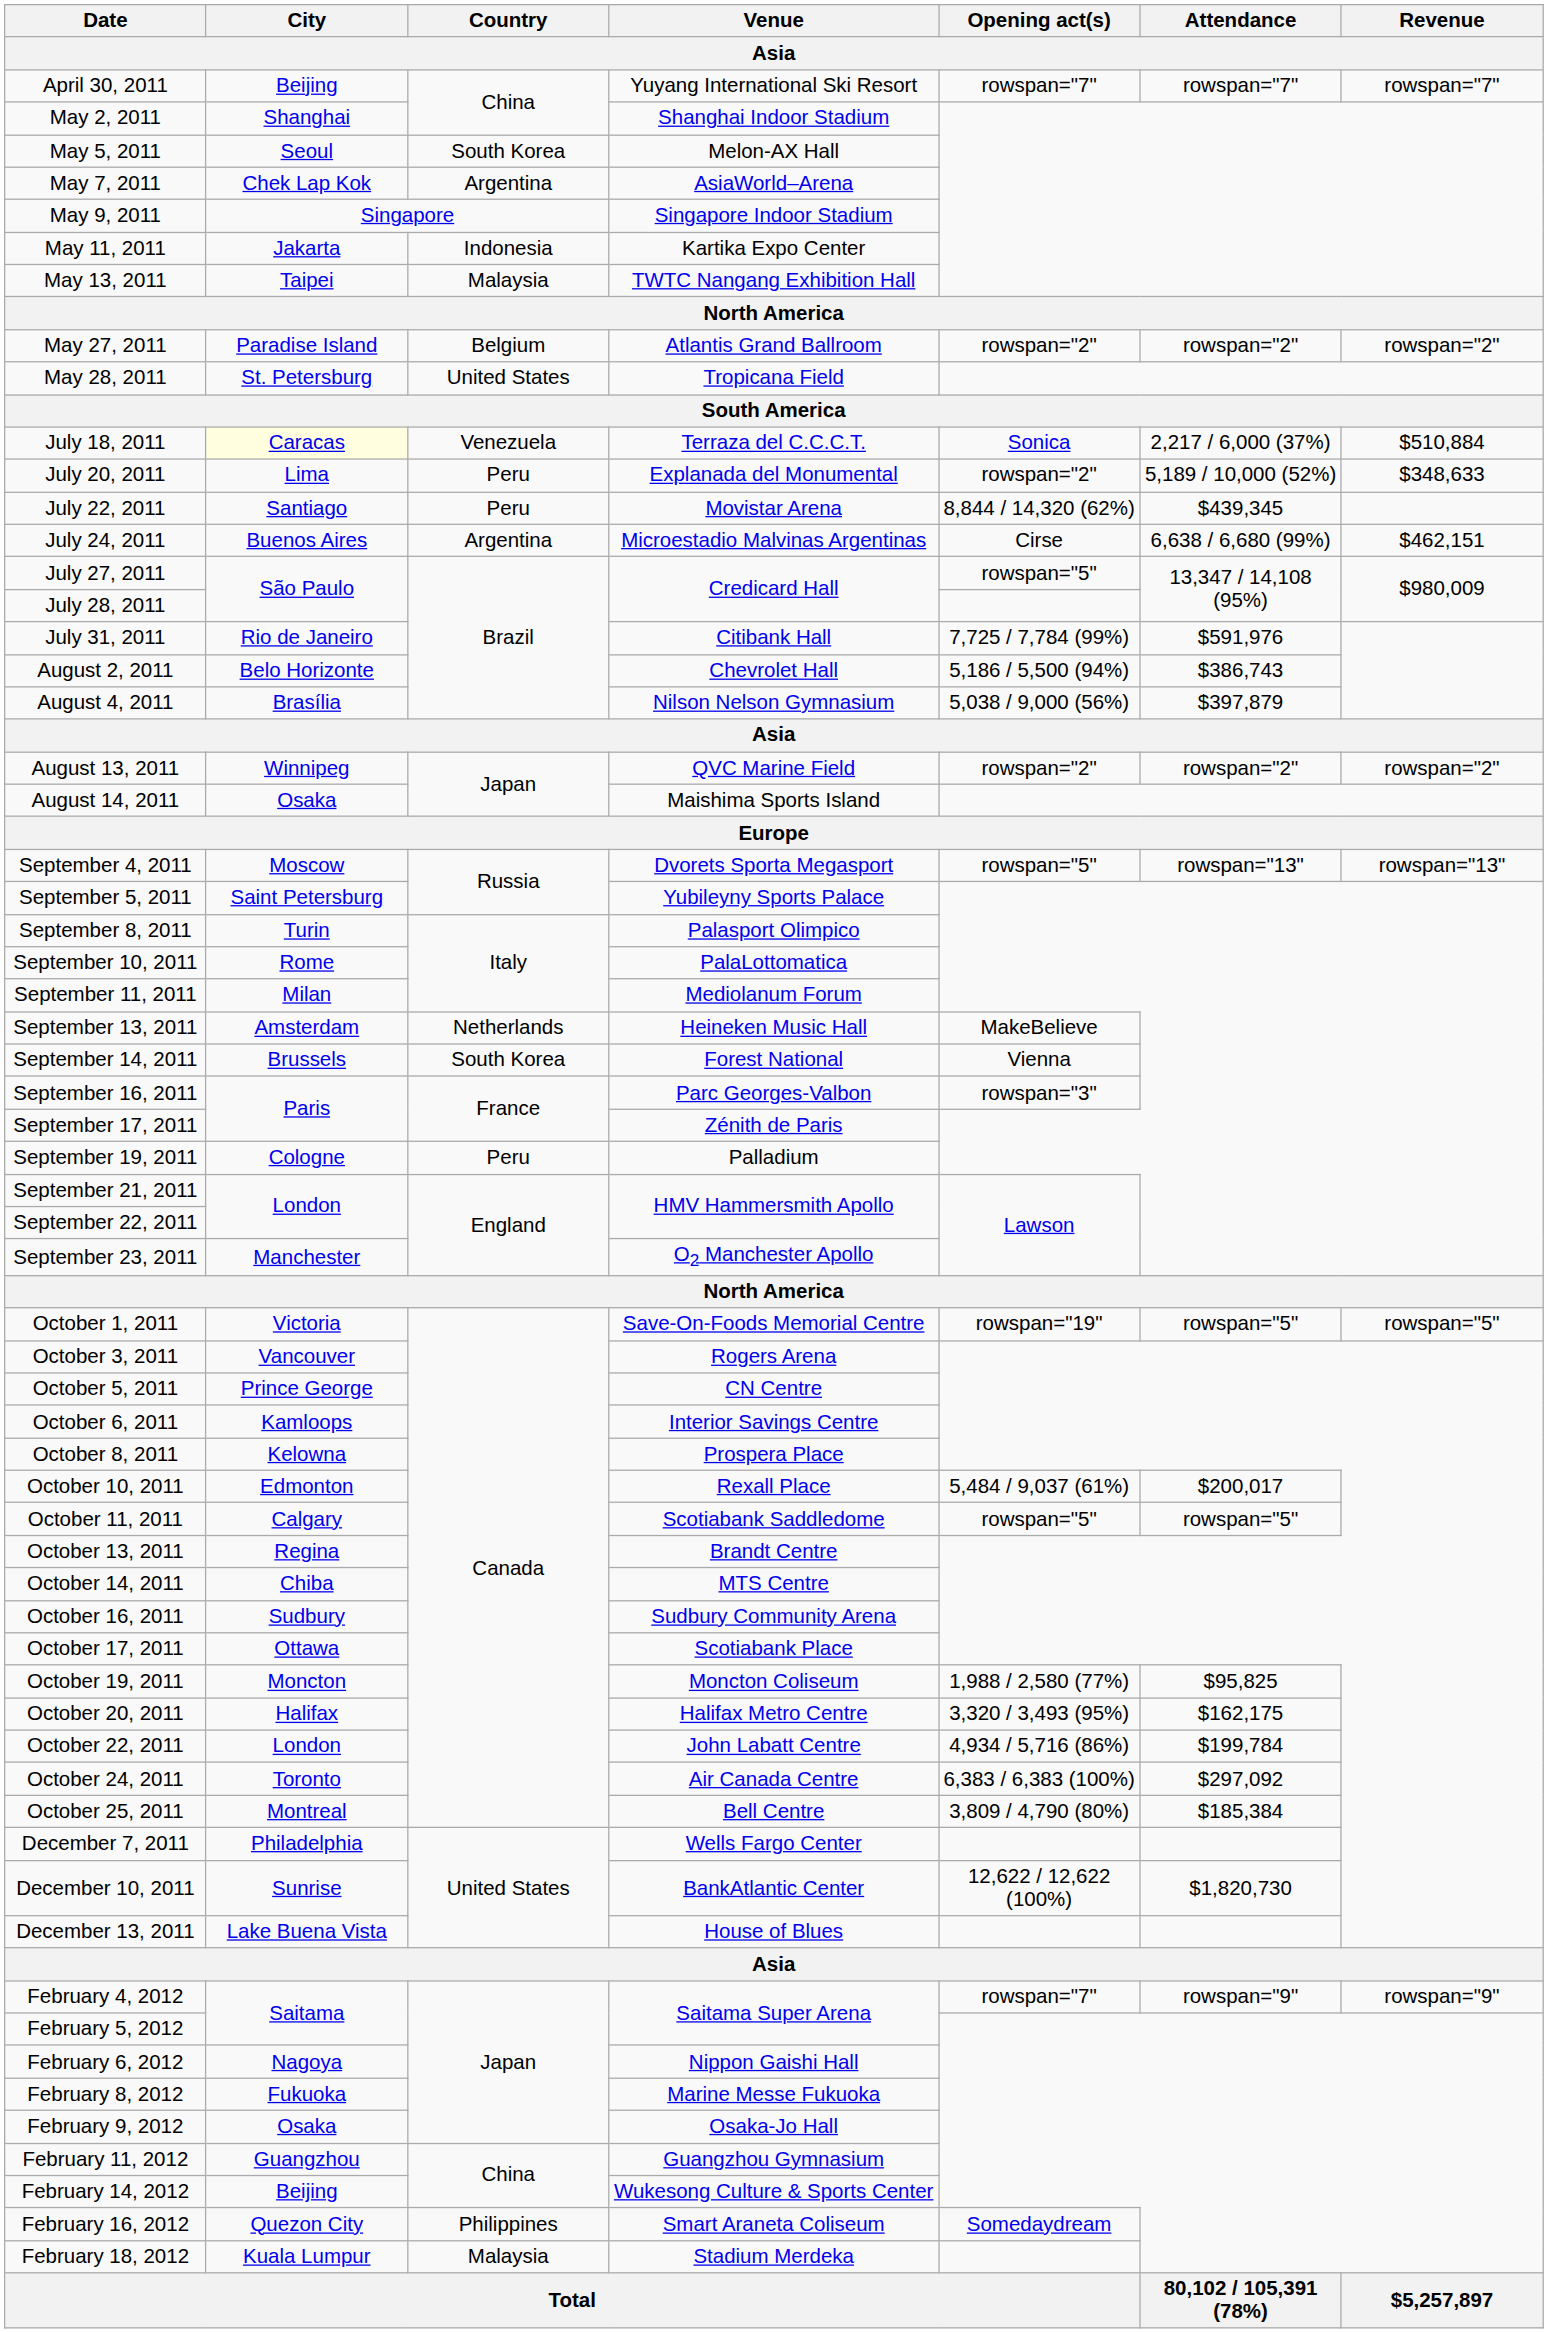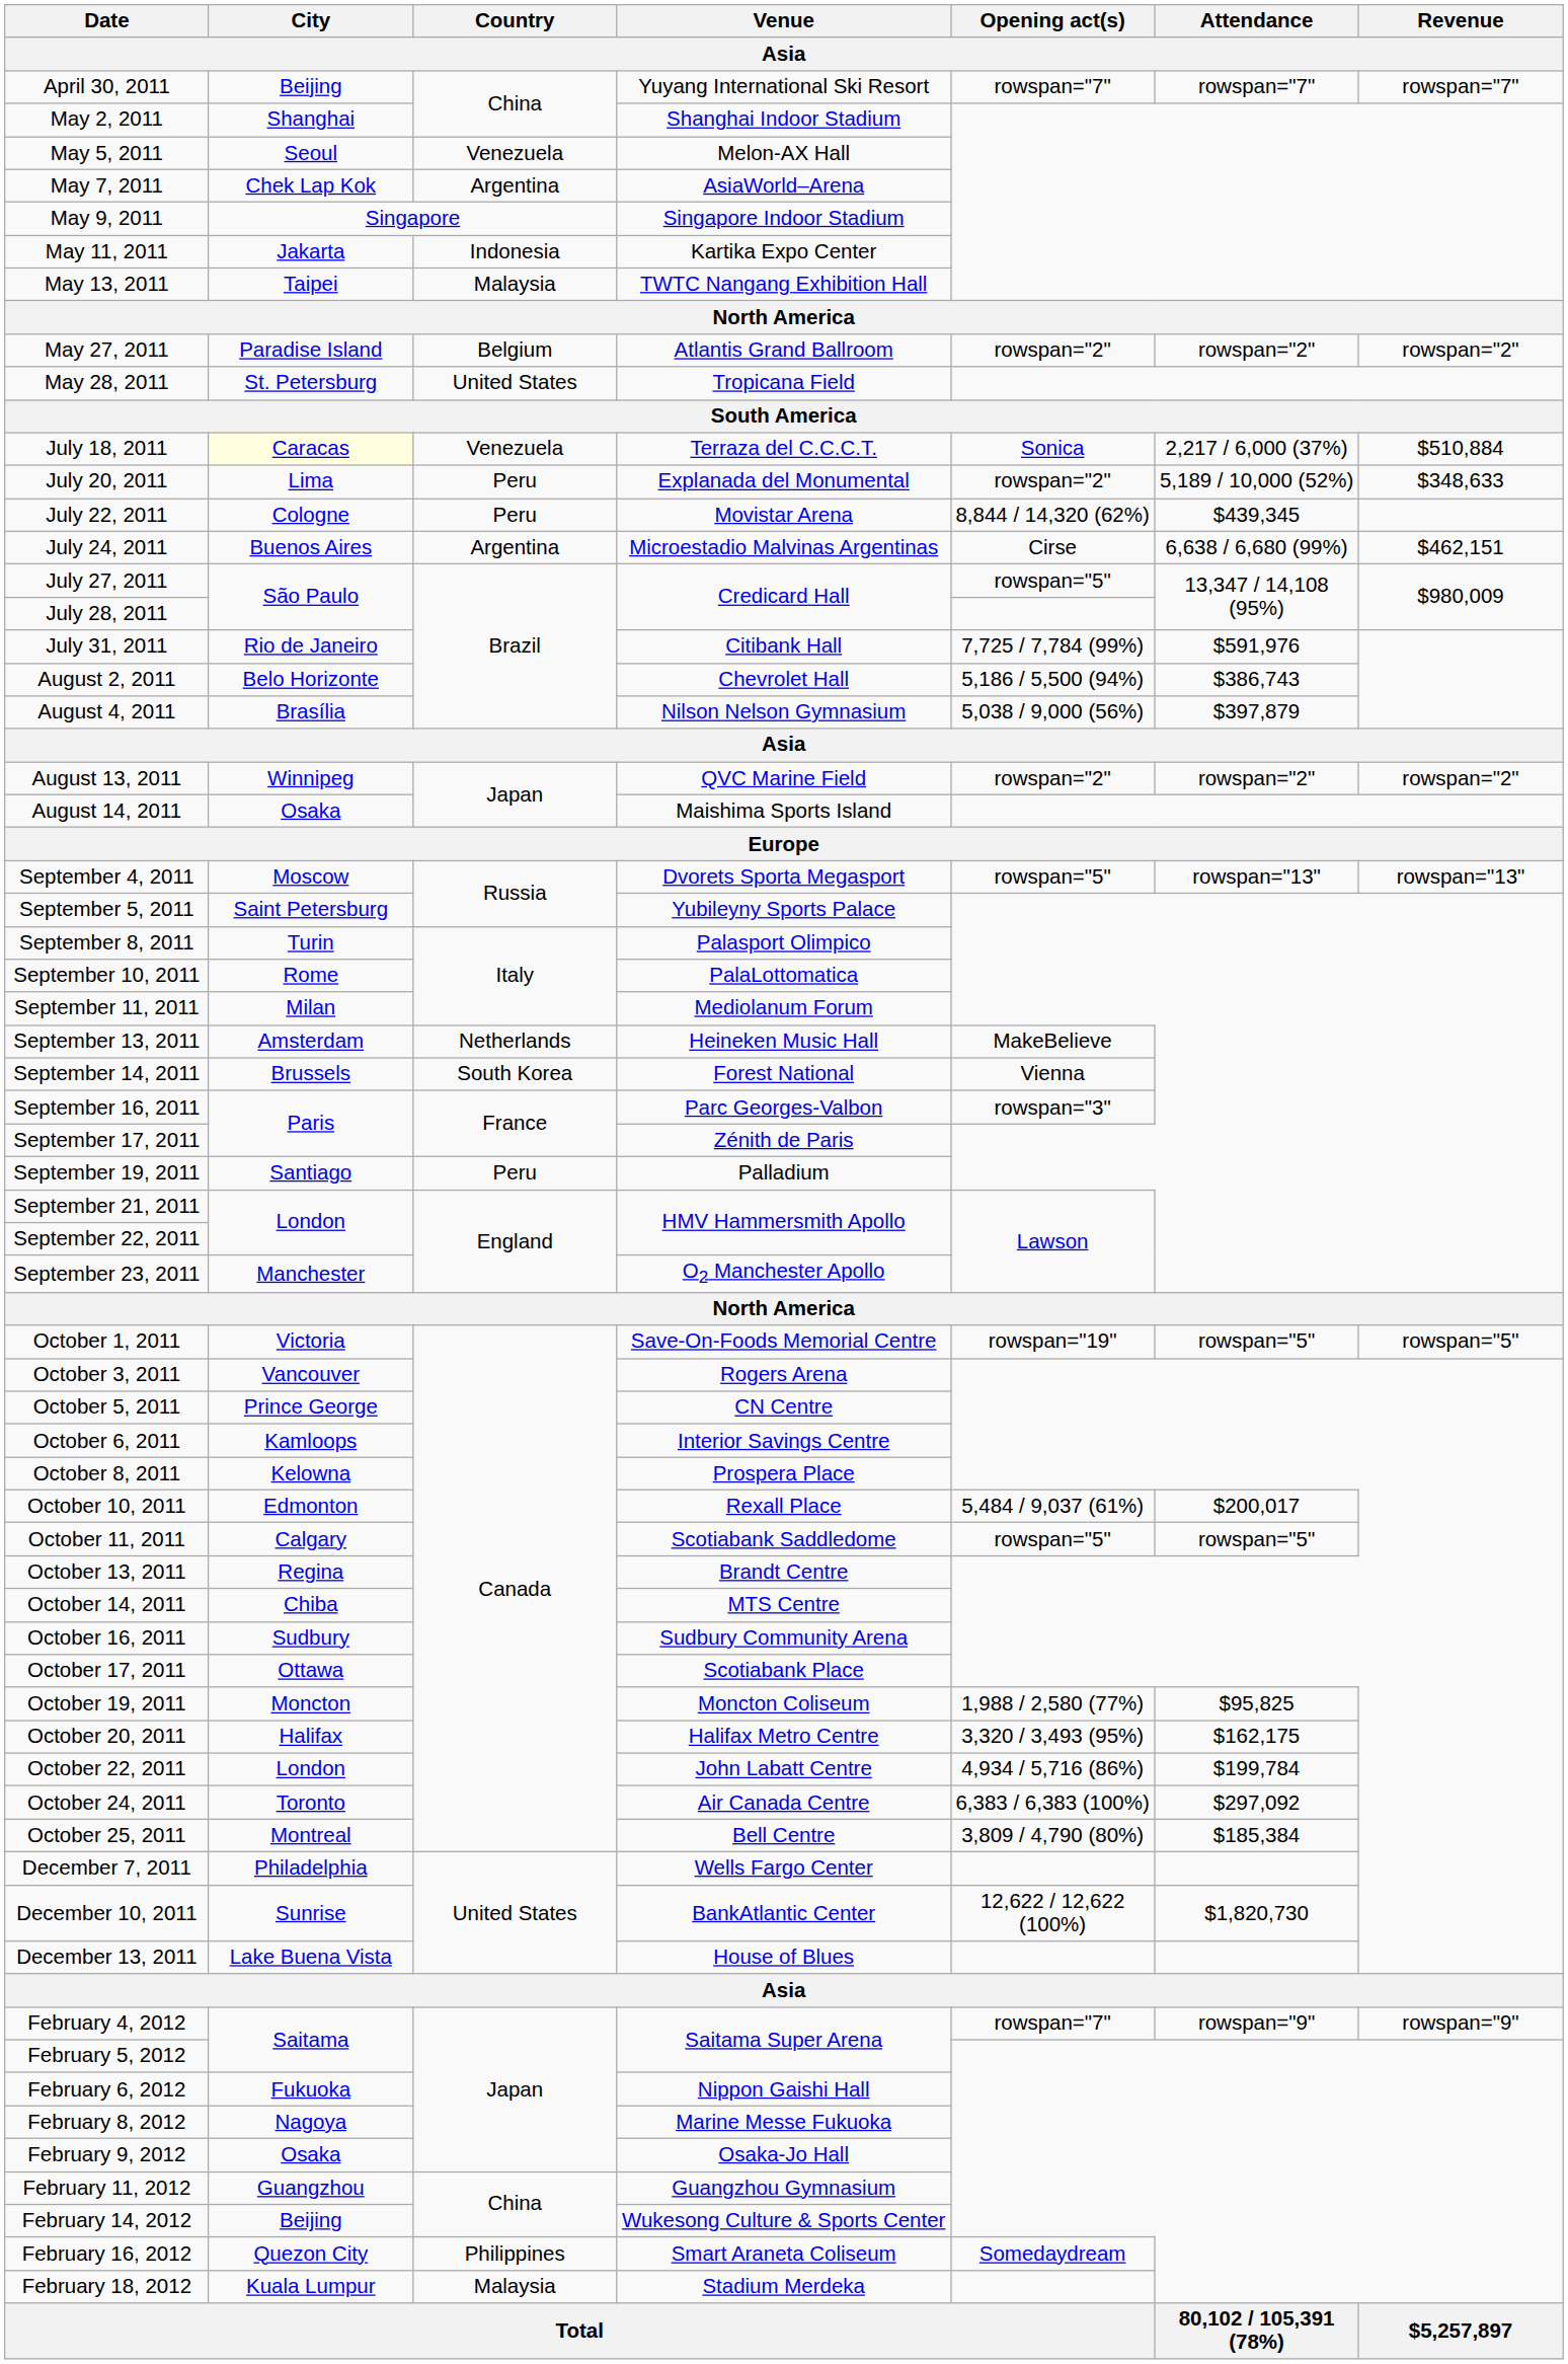May 5, 2011 | Country: South Korea -> Venezuela
July 22, 2011 | City: Santiago -> Cologne
September 19, 2011 | City: Cologne -> Santiago
February 6, 2012 | City: Nagoya -> Fukuoka
February 8, 2012 | City: Fukuoka -> Nagoya
